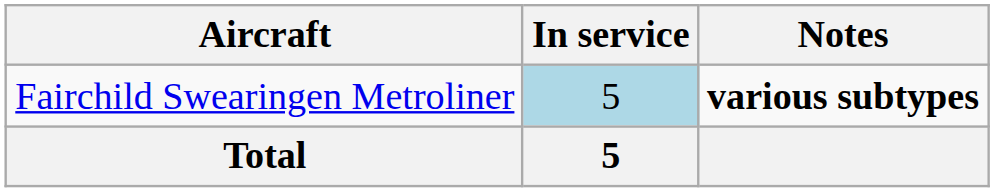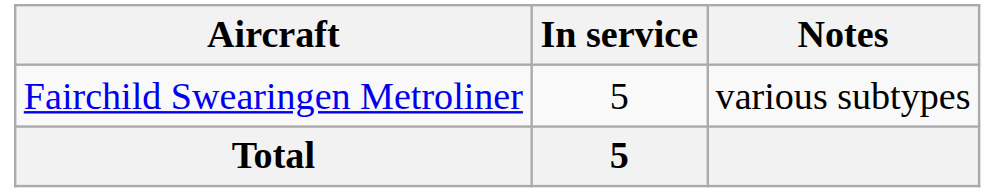Fairchild Swearingen Metroliner | In service: lightblue background -> no background
Fairchild Swearingen Metroliner | Notes: bold -> normal
